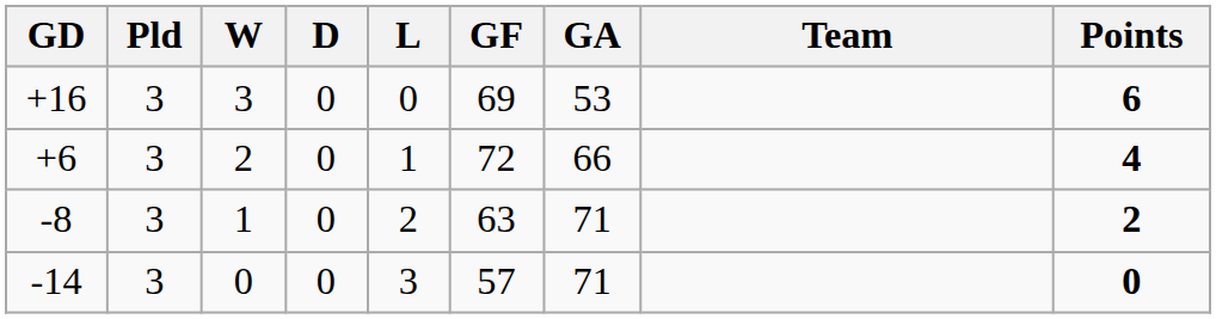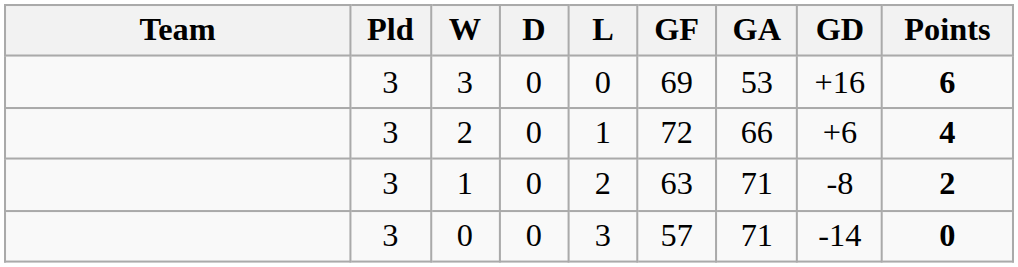columns swapped: Team <-> GD
